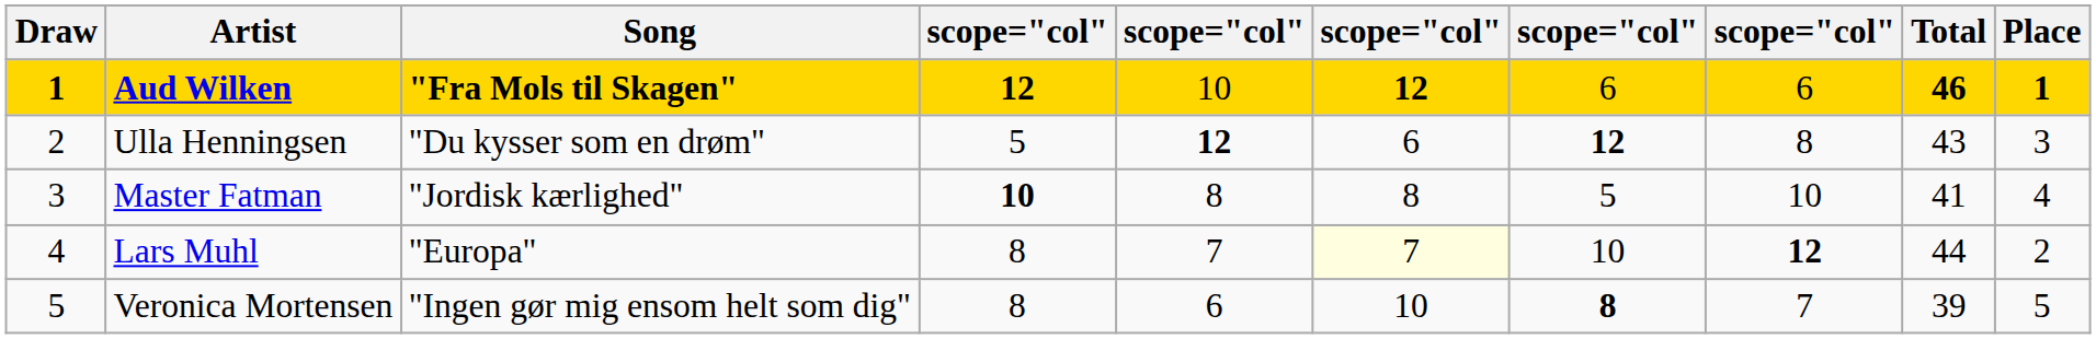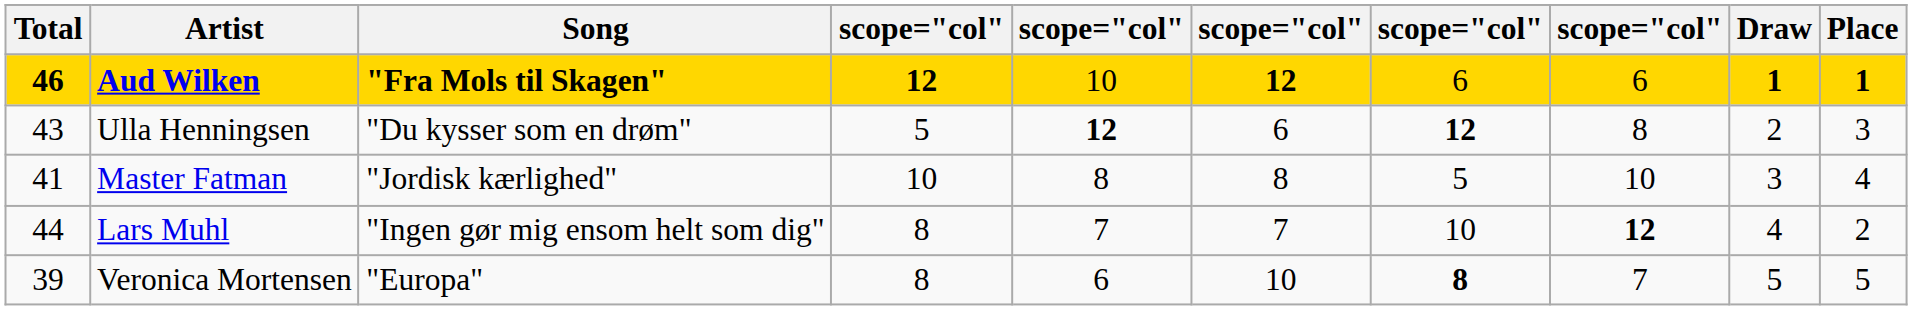columns swapped: Draw <-> Total
Master Fatman | column 4: bold -> normal
Lars Muhl | Song: "Europa" -> "Ingen gør mig ensom helt som dig"
Lars Muhl | column 6: lightyellow background -> no background
Veronica Mortensen | Song: "Ingen gør mig ensom helt som dig" -> "Europa"
